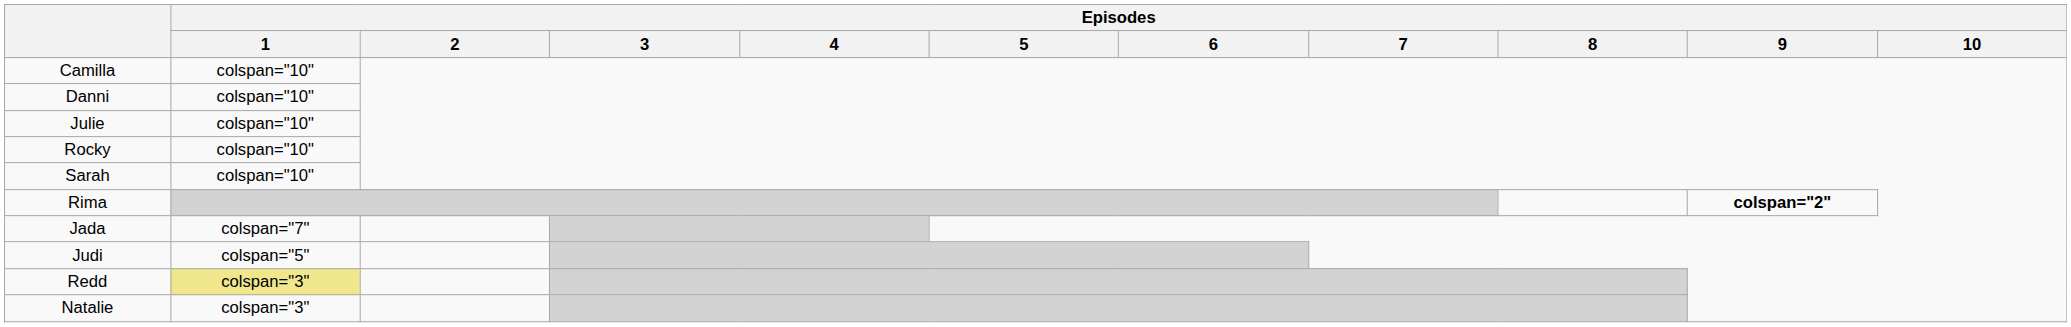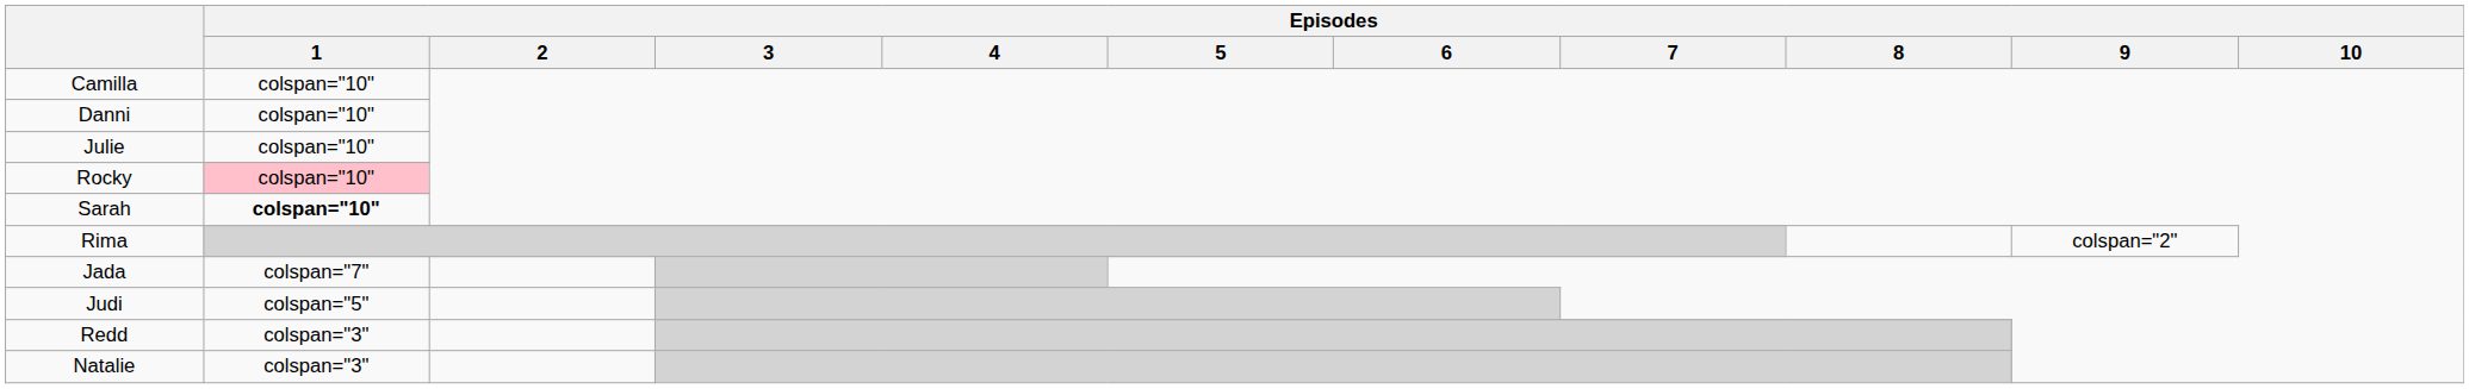Rocky | Episodes / 1: no background -> pink background
Sarah | Episodes / 1: normal -> bold
Rima | Episodes / 9: bold -> normal
Redd | Episodes / 1: khaki background -> no background
